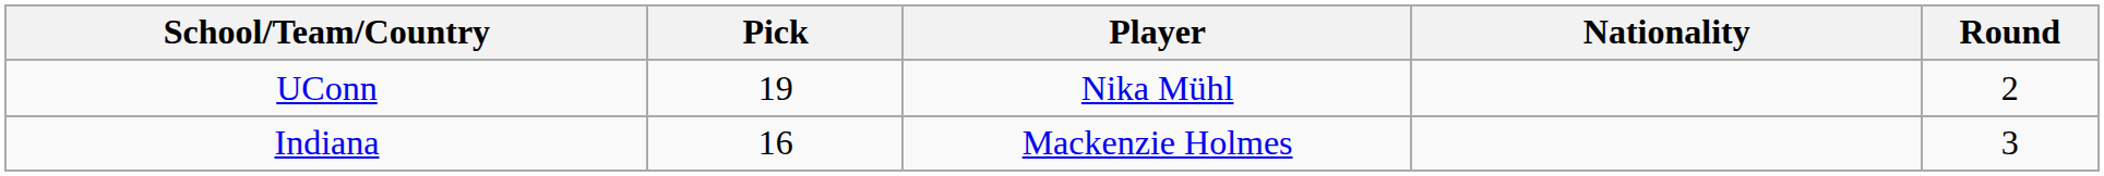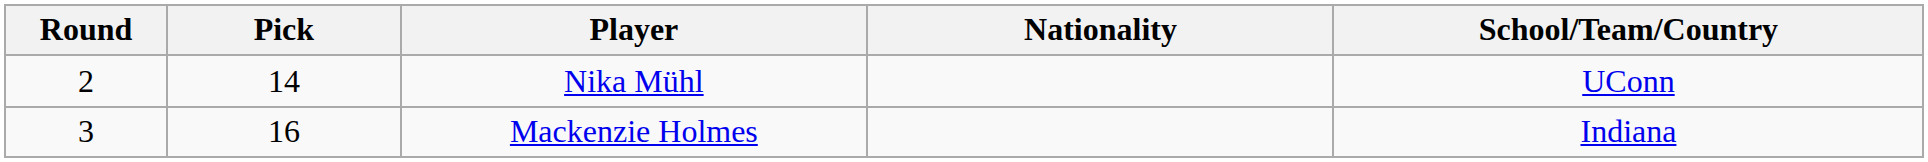columns swapped: Round <-> School/Team/Country
Nika Mühl | Pick: 19 -> 14
